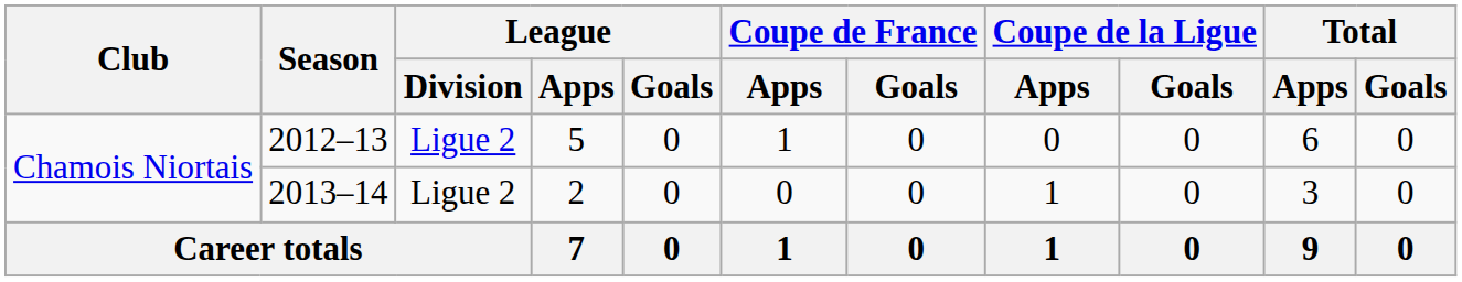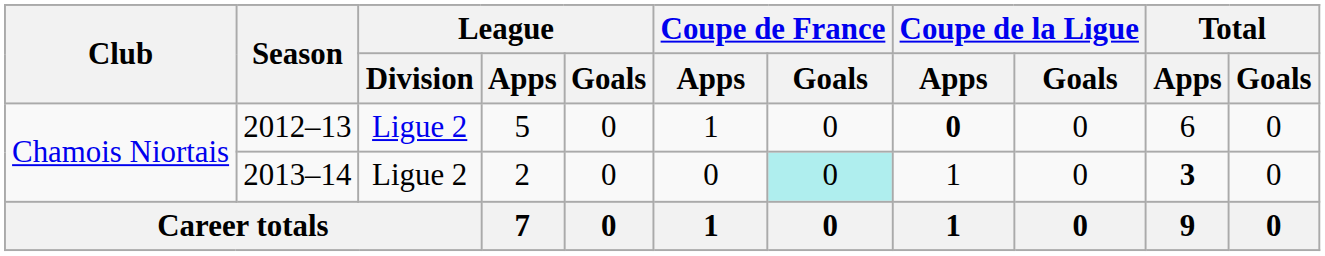2012–13 | Coupe de la Ligue / Apps: normal -> bold
2013–14 | Coupe de France / Goals: no background -> paleturquoise background
2013–14 | Total / Apps: normal -> bold
